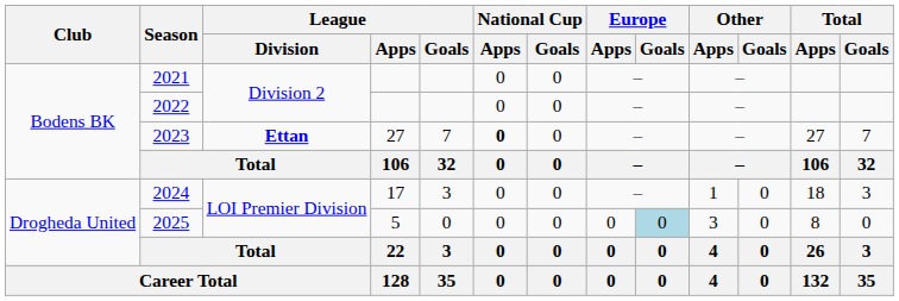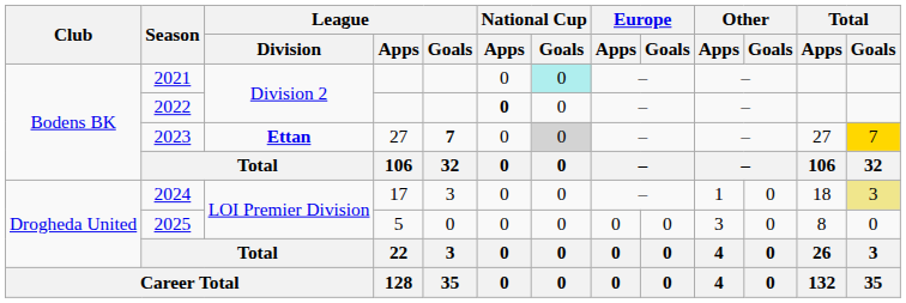2021 | National Cup / Goals: no background -> paleturquoise background
2022 | National Cup / Apps: normal -> bold
2023 | League / Goals: normal -> bold
2023 | National Cup / Apps: bold -> normal
2023 | National Cup / Goals: no background -> lightgrey background
2023 | Total / Goals: no background -> gold background
2024 | Total / Goals: no background -> khaki background
2025 | Europe / Goals: lightblue background -> no background
